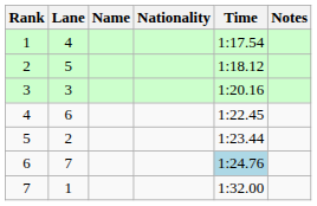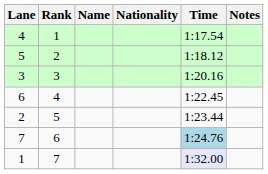columns swapped: Rank <-> Lane
row 8 | Time: no background -> lavender background
